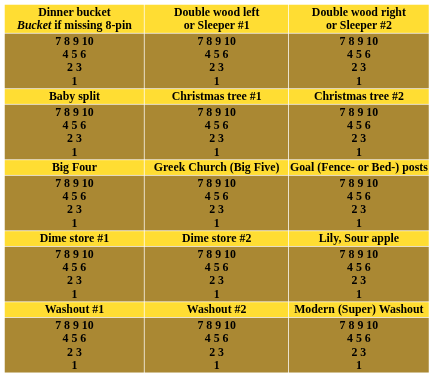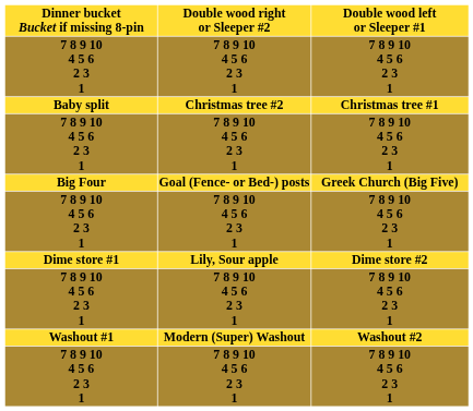columns swapped: Double wood left or Sleeper #1 <-> Double wood right or Sleeper #2
